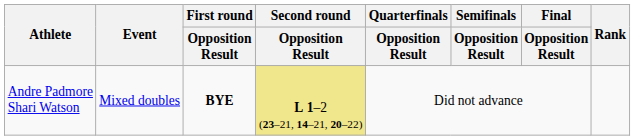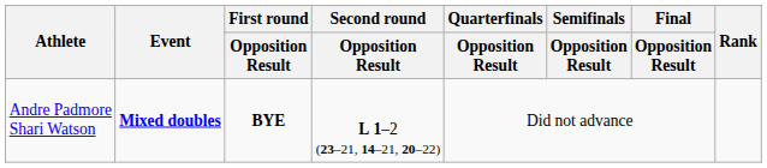Andre Padmore Shari Watson | Event: normal -> bold
Andre Padmore Shari Watson | Second round / Opposition Result: khaki background -> no background
